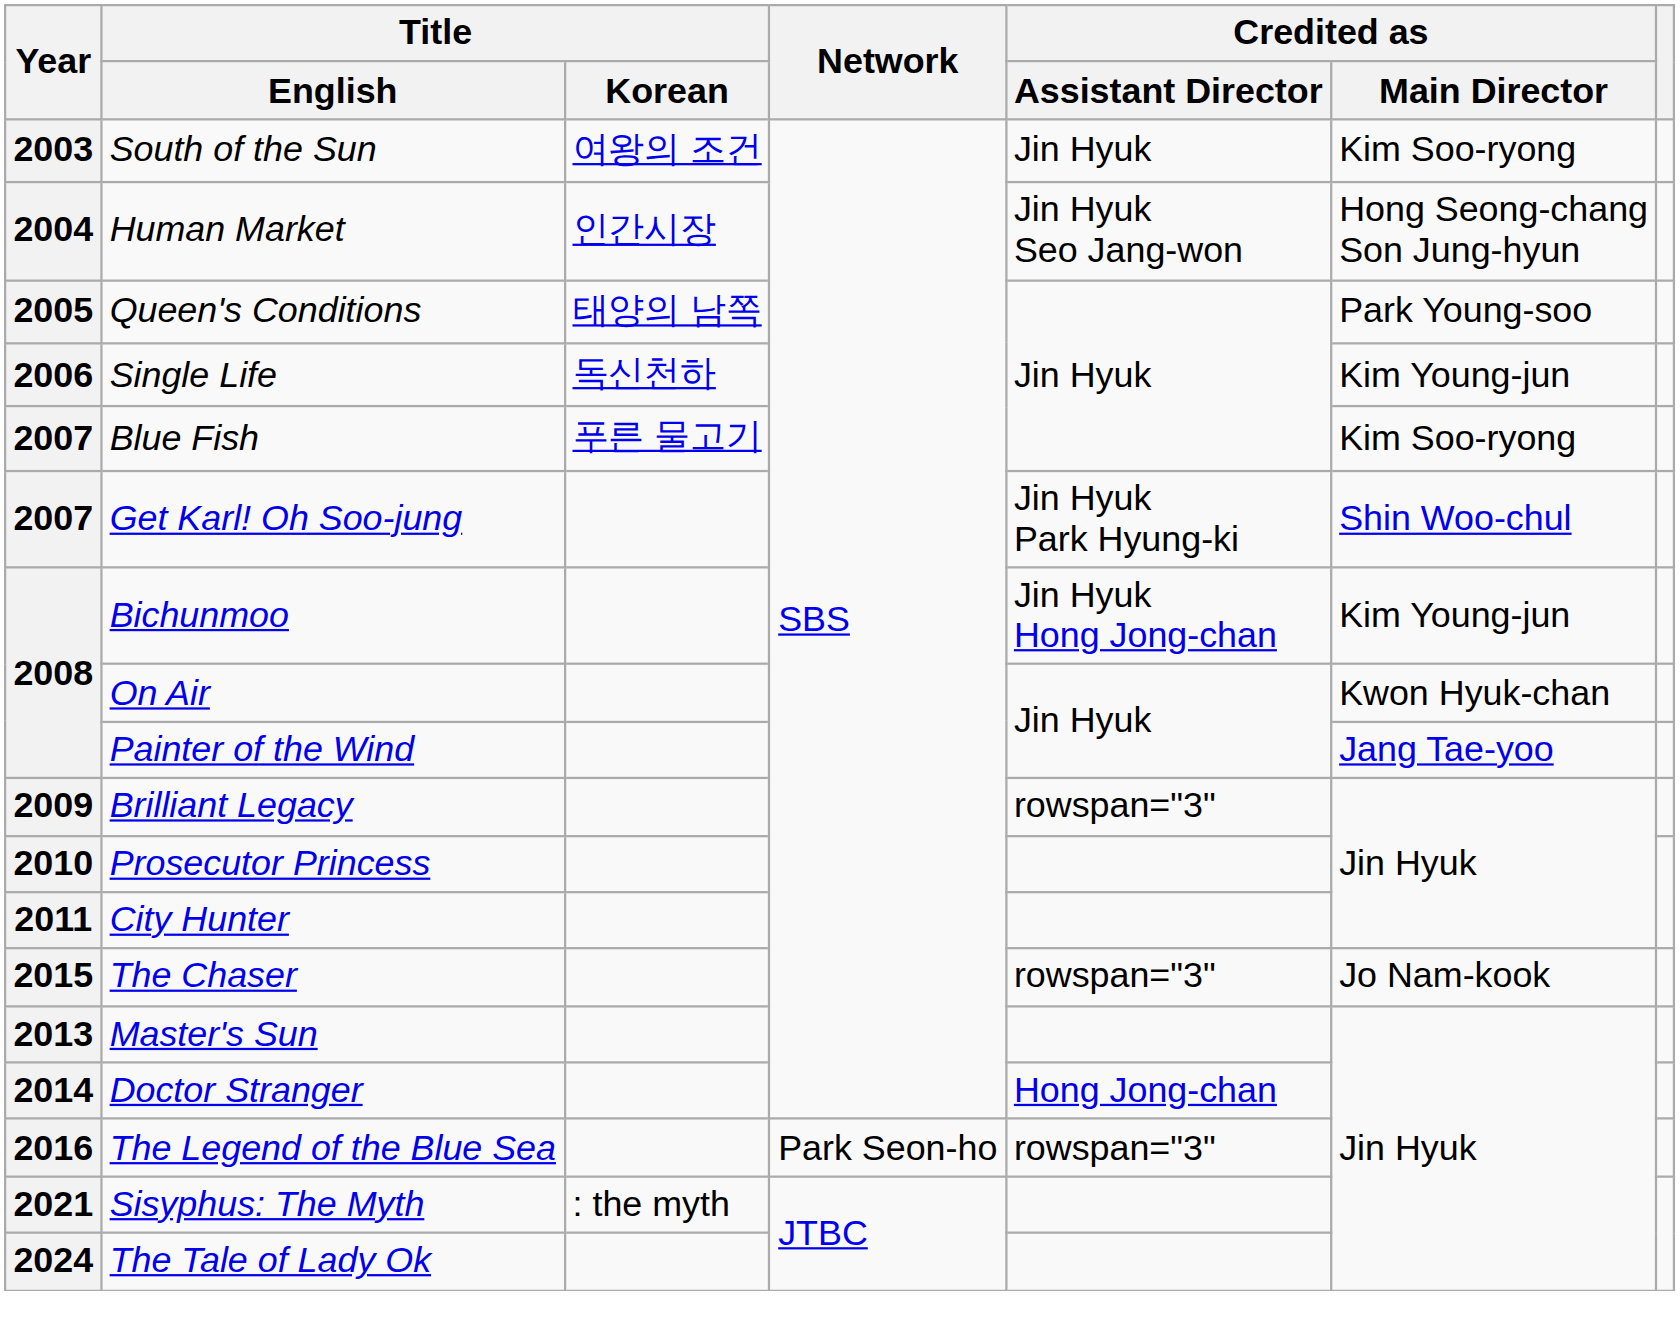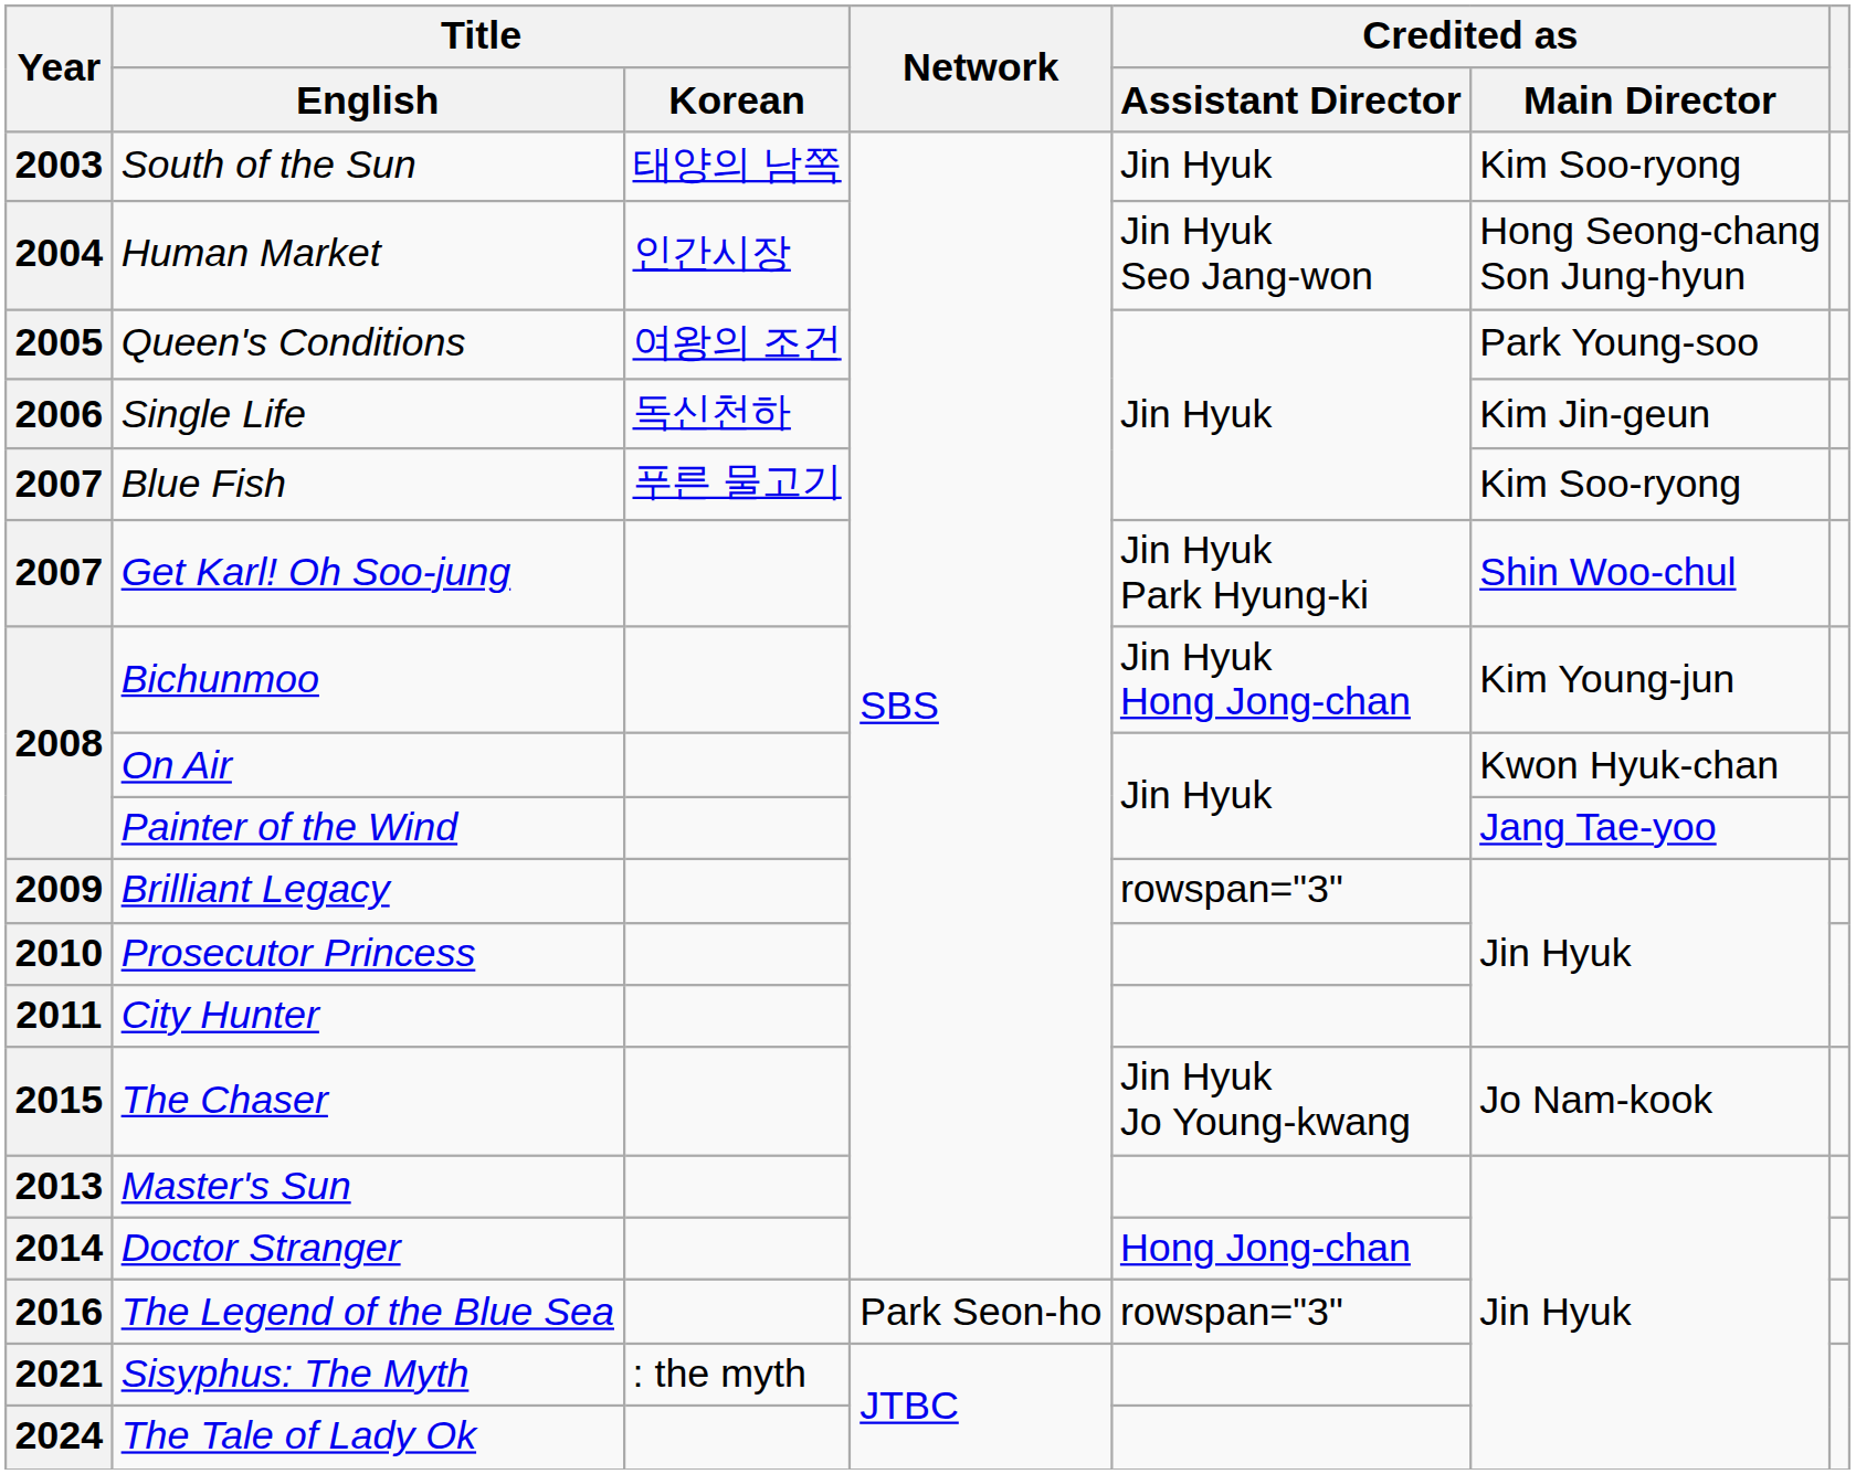South of the Sun | Title / Korean: 여왕의 조건 -> 태양의 남쪽
Queen's Conditions | Title / Korean: 태양의 남쪽 -> 여왕의 조건
Single Life | Credited as / Main Director: Kim Young-jun -> Kim Jin-geun
The Chaser | Credited as / Assistant Director: rowspan="3" -> Jin Hyuk Jo Young-kwang
